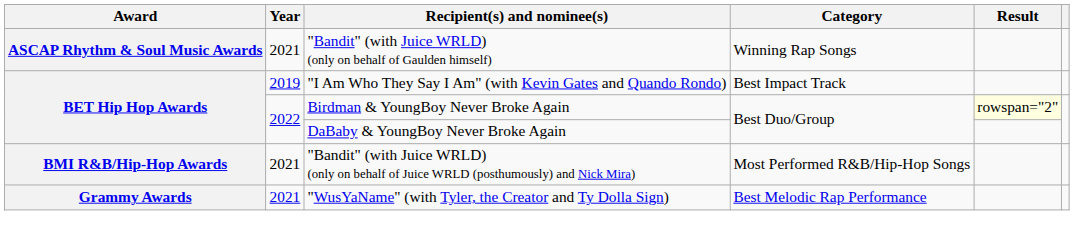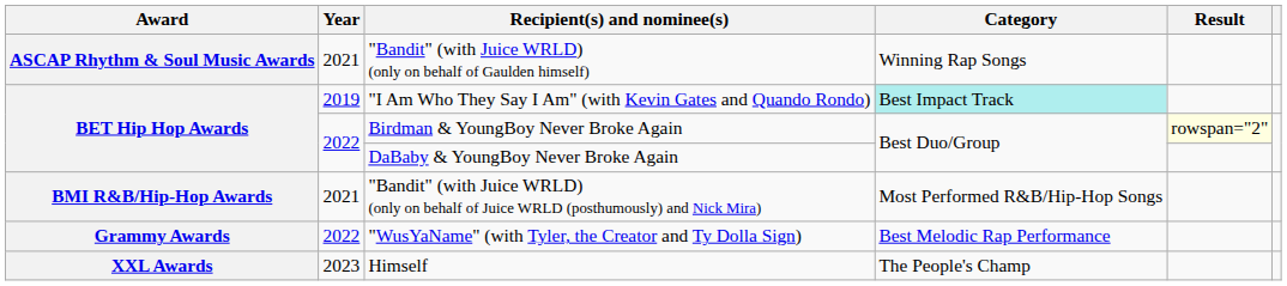"I Am Who They Say I Am" (with Kevin Gates and Quando Rondo) | Category: no background -> paleturquoise background
"WusYaName" (with Tyler, the Creator and Ty Dolla Sign) | Year: 2021 -> 2022
+ row: XXL Awards | 2023 | Himself | The People's Champ
